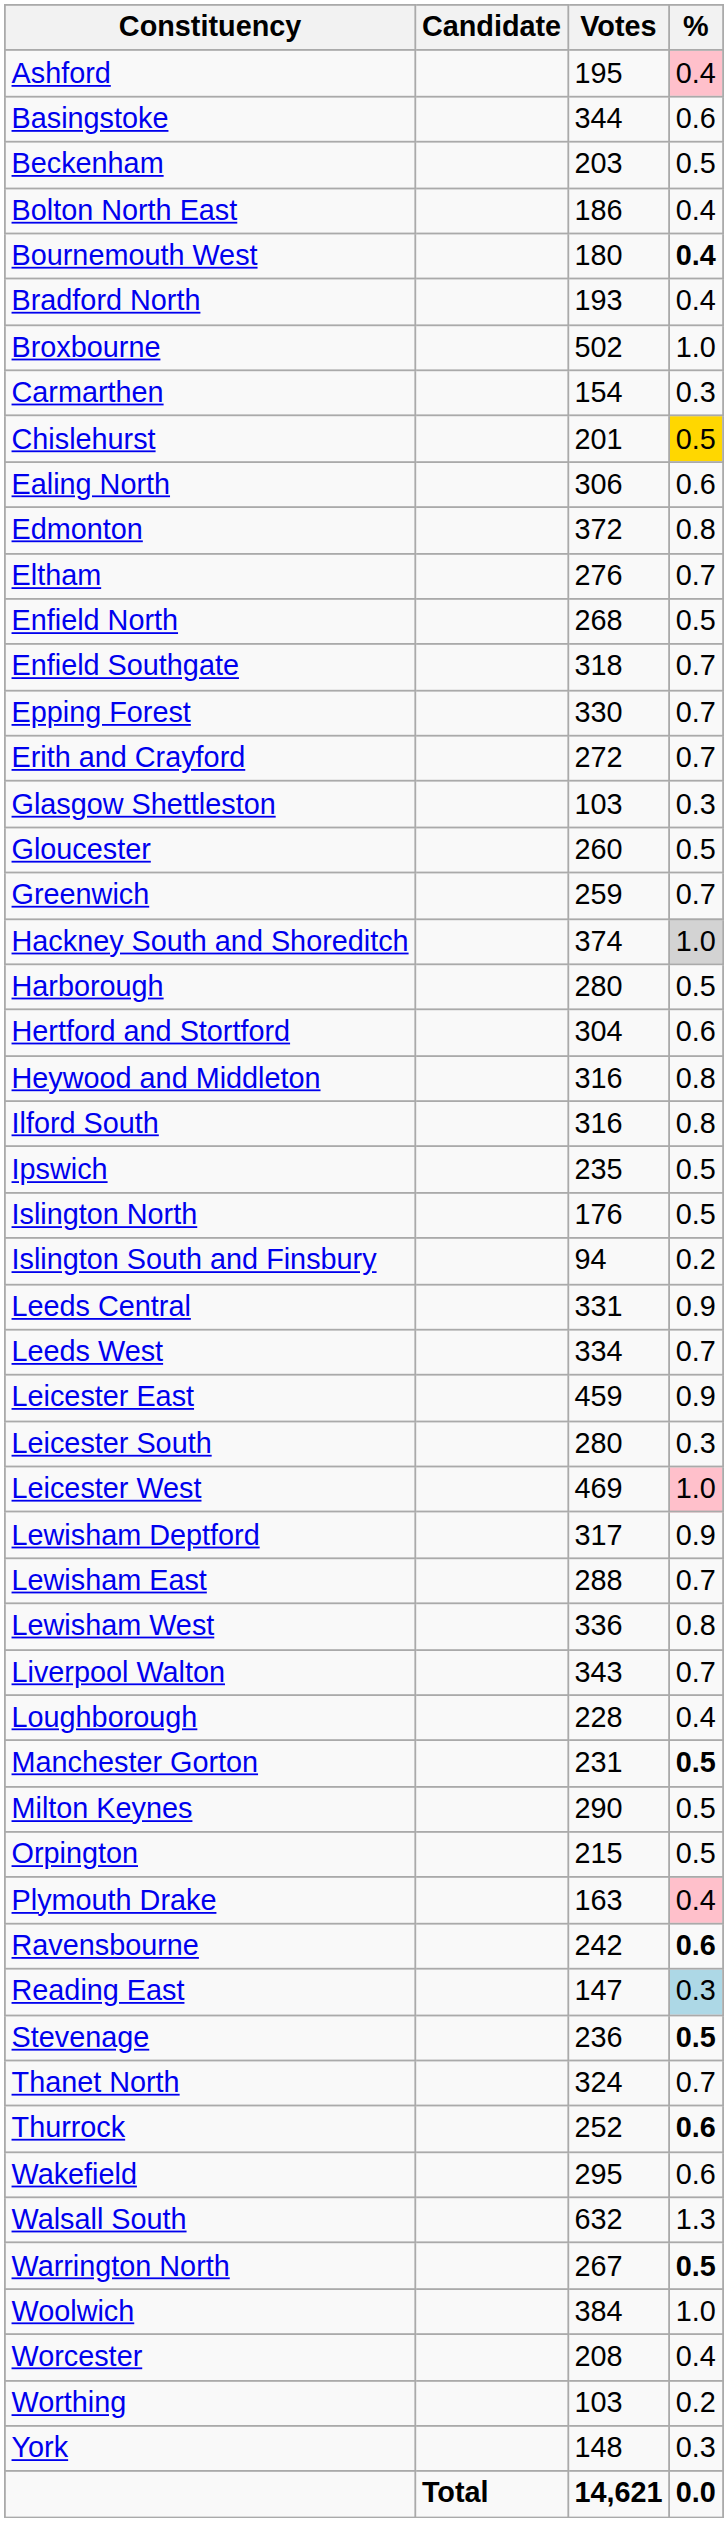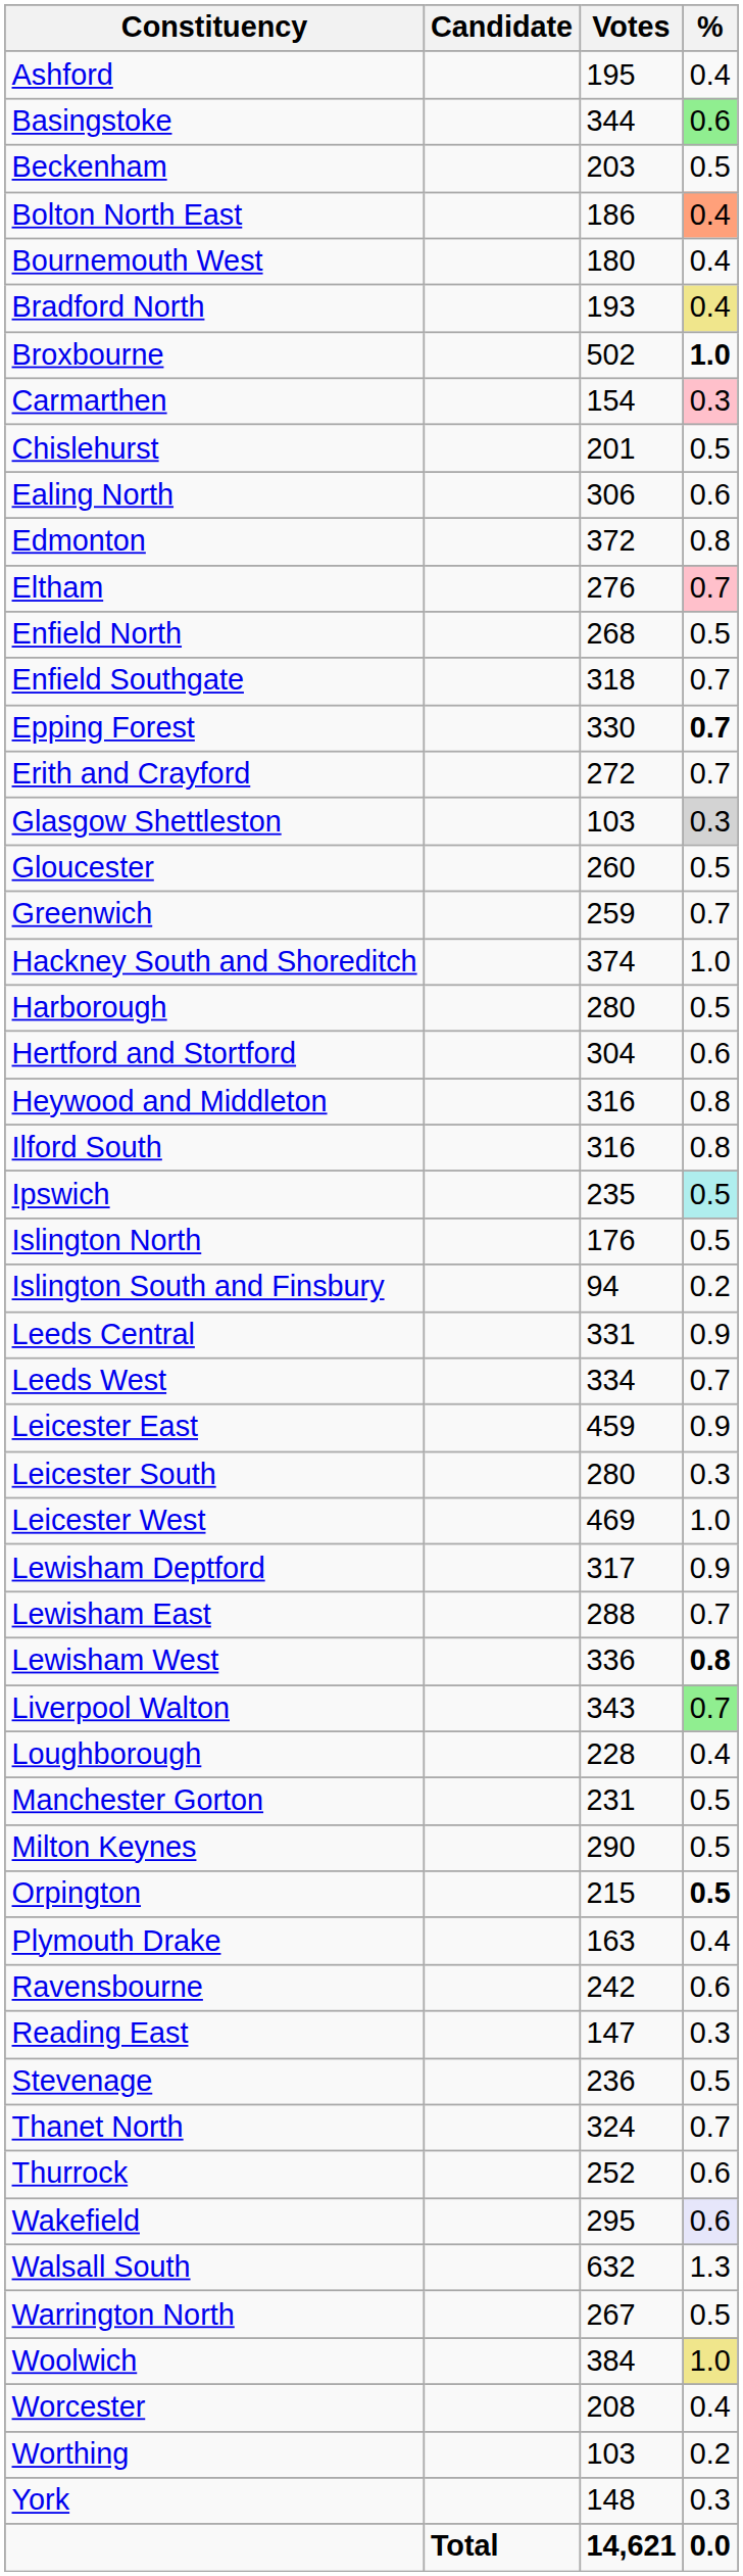Ashford | %: pink background -> no background
Basingstoke | %: no background -> lightgreen background
Bolton North East | %: no background -> lightsalmon background
Bournemouth West | %: bold -> normal
Bradford North | %: no background -> khaki background
Broxbourne | %: normal -> bold
Carmarthen | %: no background -> pink background
Chislehurst | %: gold background -> no background
Eltham | %: no background -> pink background
Epping Forest | %: normal -> bold
Glasgow Shettleston | %: no background -> lightgrey background
Hackney South and Shoreditch | %: lightgrey background -> no background
Ipswich | %: no background -> paleturquoise background
Leicester West | %: pink background -> no background
Lewisham West | %: normal -> bold
Liverpool Walton | %: no background -> lightgreen background
Manchester Gorton | %: bold -> normal
Orpington | %: normal -> bold
Plymouth Drake | %: pink background -> no background
Ravensbourne | %: bold -> normal
Reading East | %: lightblue background -> no background
Stevenage | %: bold -> normal
Thurrock | %: bold -> normal
Wakefield | %: no background -> lavender background
Warrington North | %: bold -> normal
Woolwich | %: no background -> khaki background
